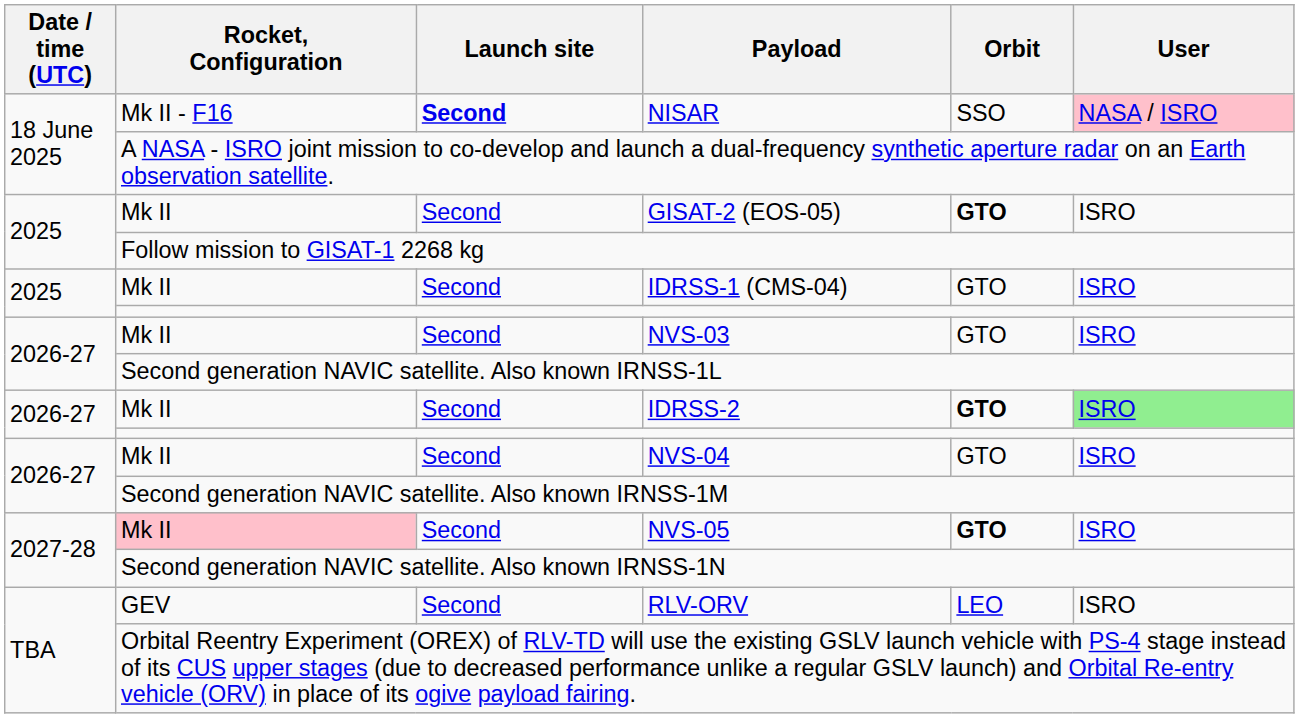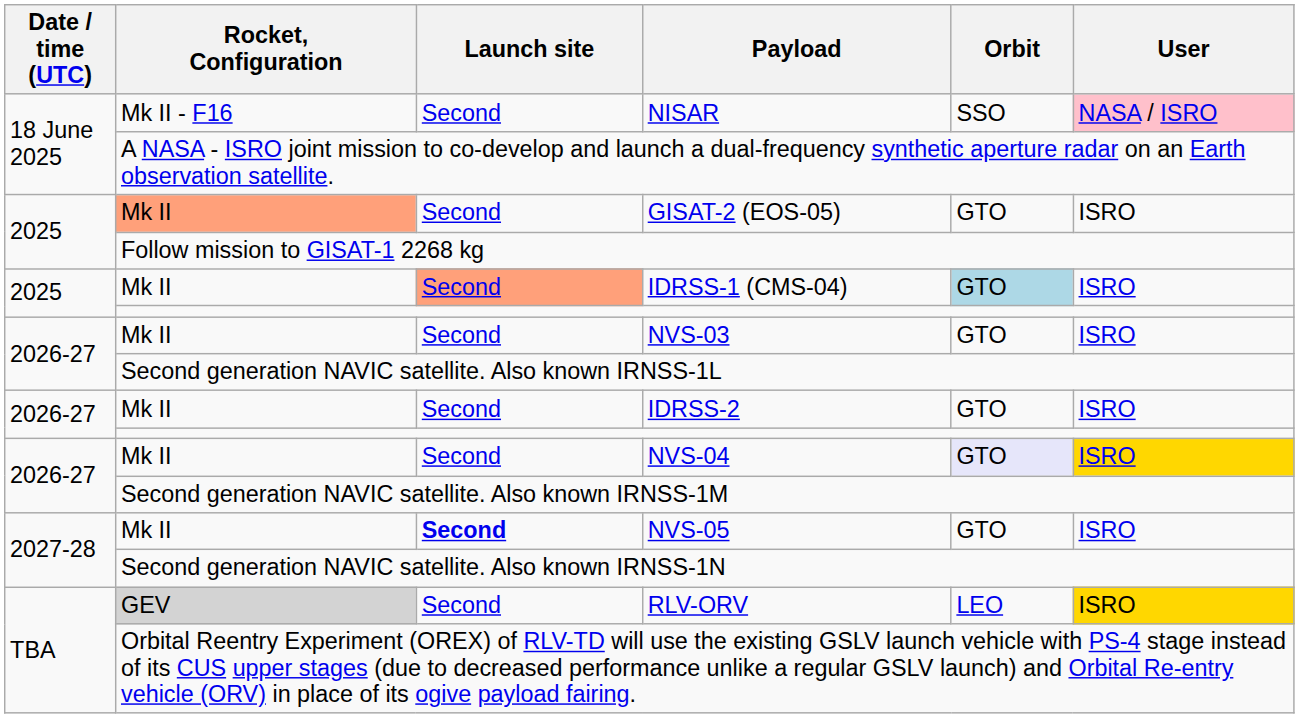NISAR | Launch site: bold -> normal
GISAT-2 (EOS-05) | Rocket, Configuration: no background -> lightsalmon background
GISAT-2 (EOS-05) | Orbit: bold -> normal
IDRSS-1 (CMS-04) | Launch site: no background -> lightsalmon background
IDRSS-1 (CMS-04) | Orbit: no background -> lightblue background
IDRSS-2 | Orbit: bold -> normal
IDRSS-2 | User: lightgreen background -> no background
NVS-04 | Orbit: no background -> lavender background
NVS-04 | User: no background -> gold background
NVS-05 | Rocket, Configuration: pink background -> no background
NVS-05 | Launch site: normal -> bold
NVS-05 | Orbit: bold -> normal
RLV-ORV | Rocket, Configuration: no background -> lightgrey background
RLV-ORV | User: no background -> gold background
